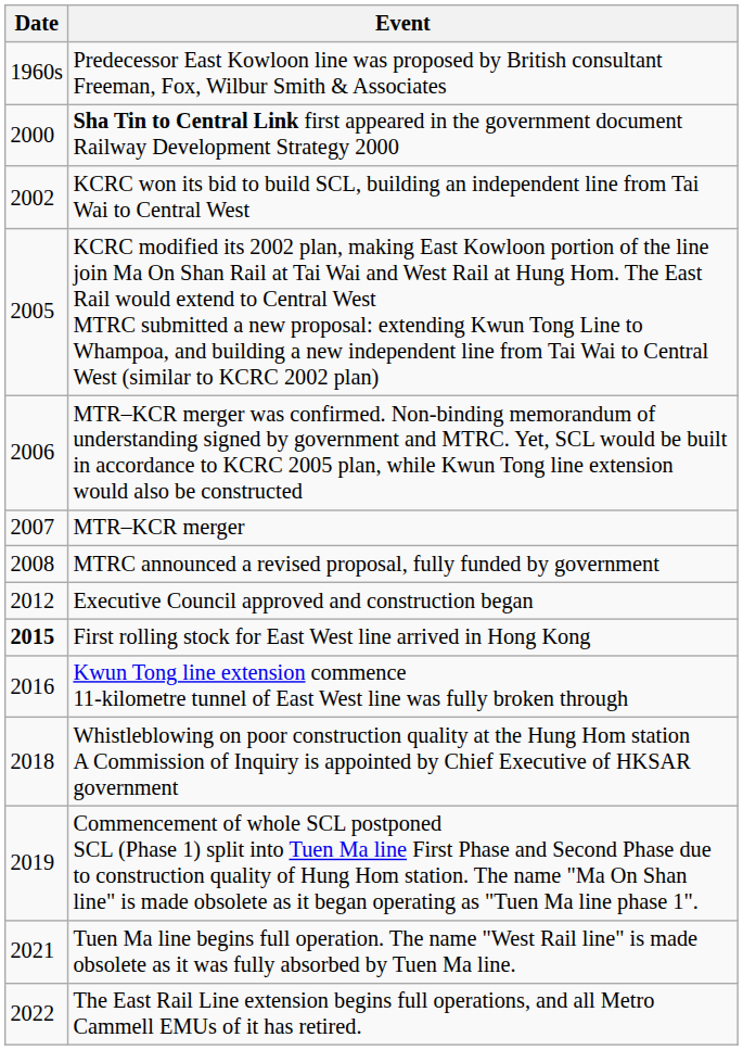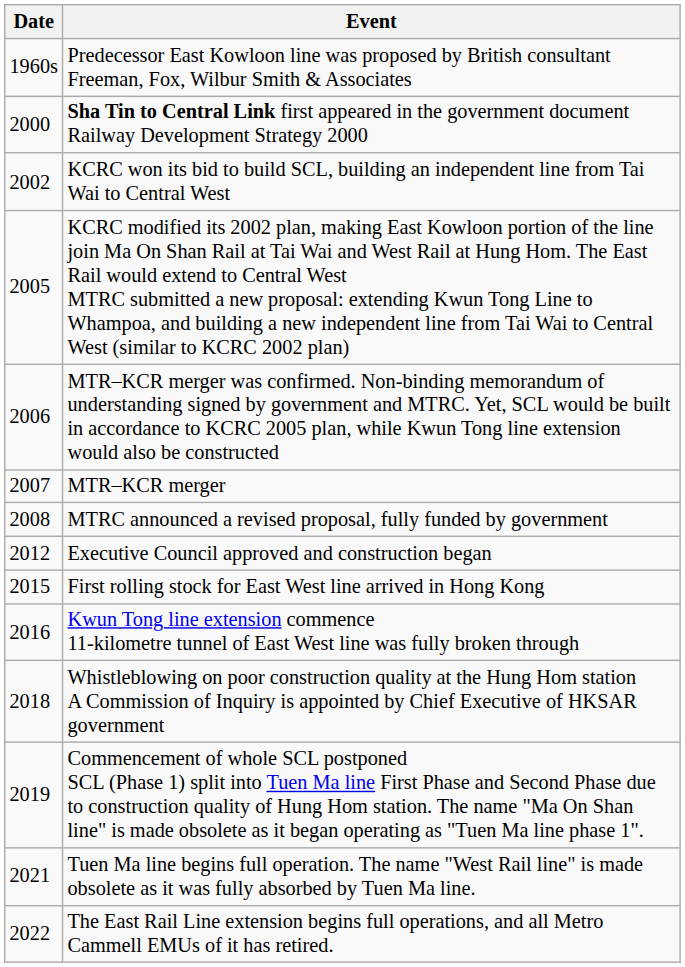First rolling stock for East West line arrived in Hong Kong | Date: bold -> normal
